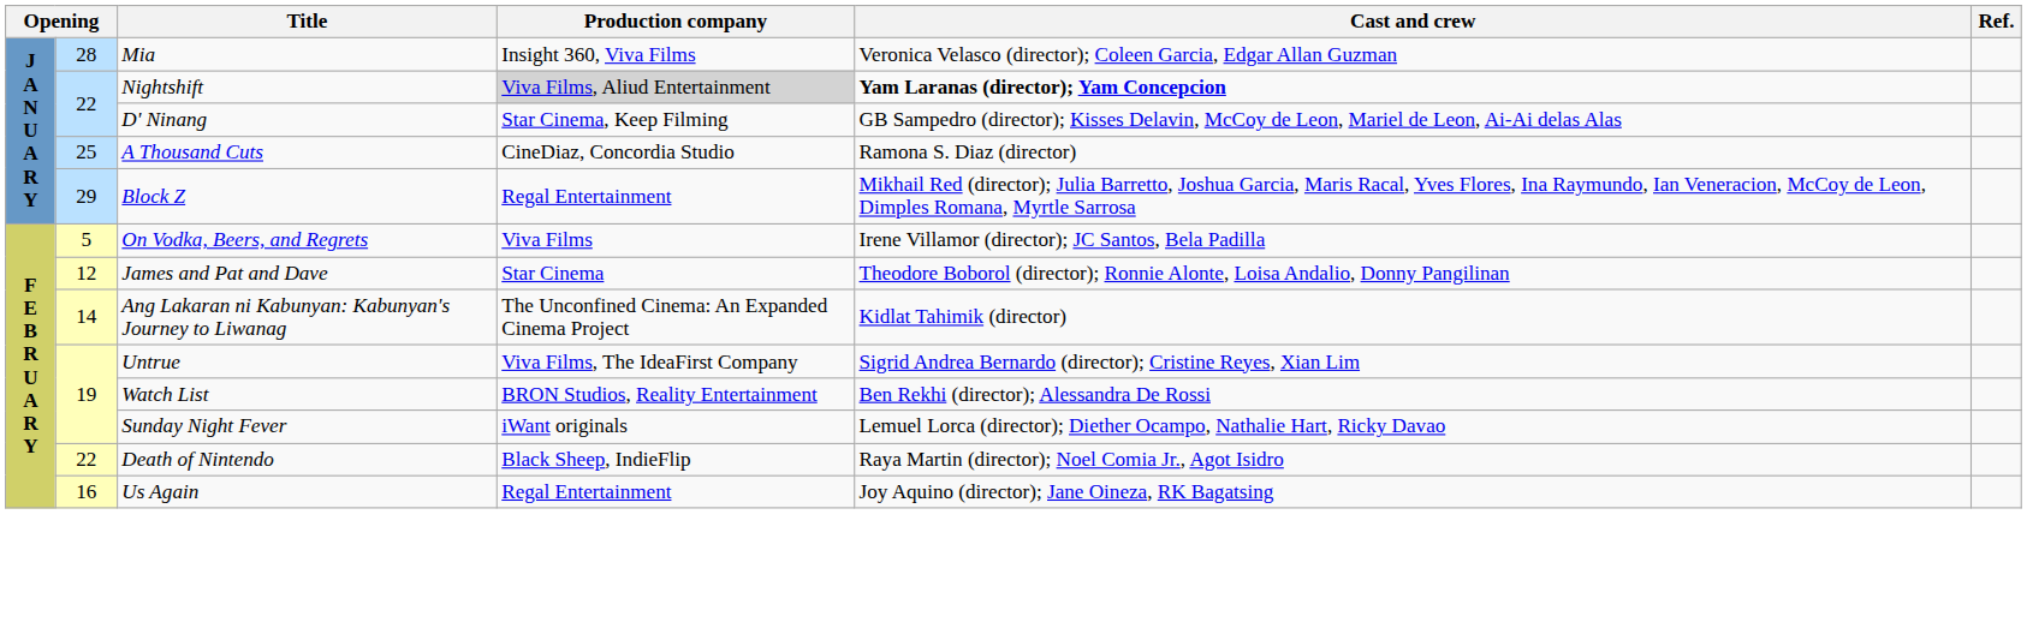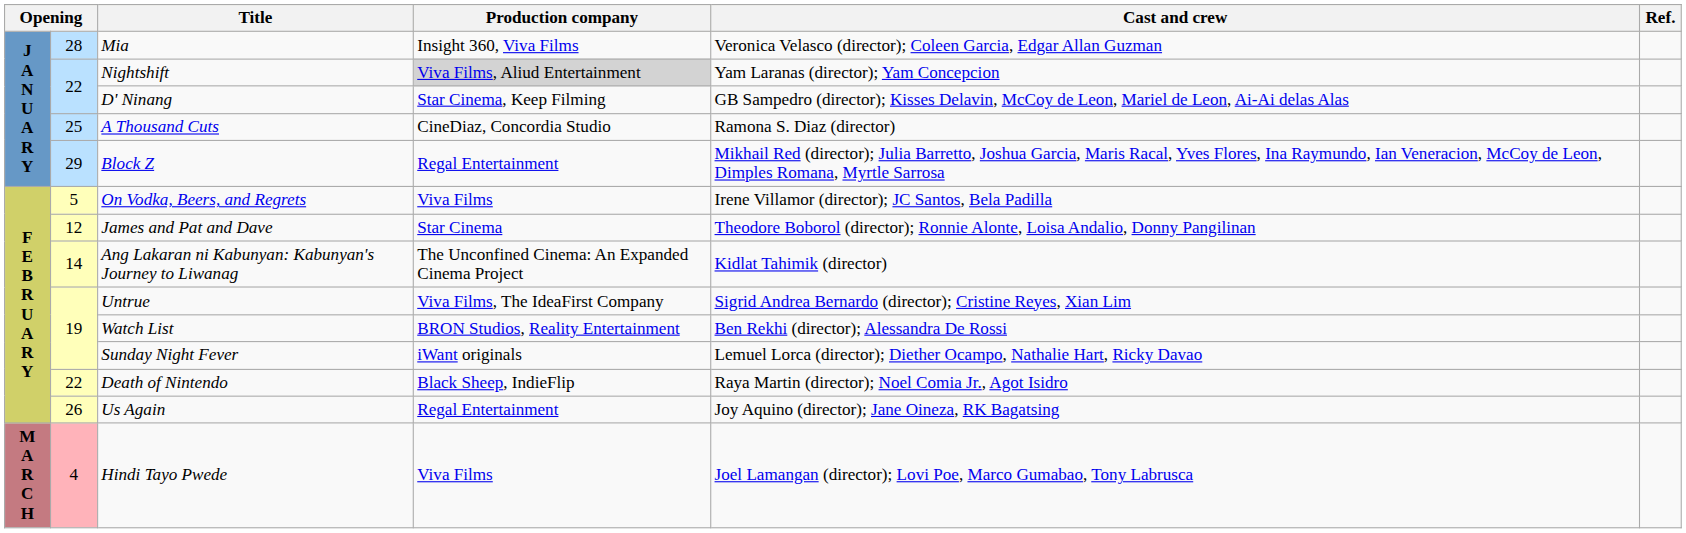Nightshift | Cast and crew: bold -> normal
Us Again | column 2: 16 -> 26
+ row: M A R C H | 4 | Hindi Tayo Pwede | Viva Films | Joel Lamangan (director); Lovi Poe, Marco Gumabao, Tony Labrusca
